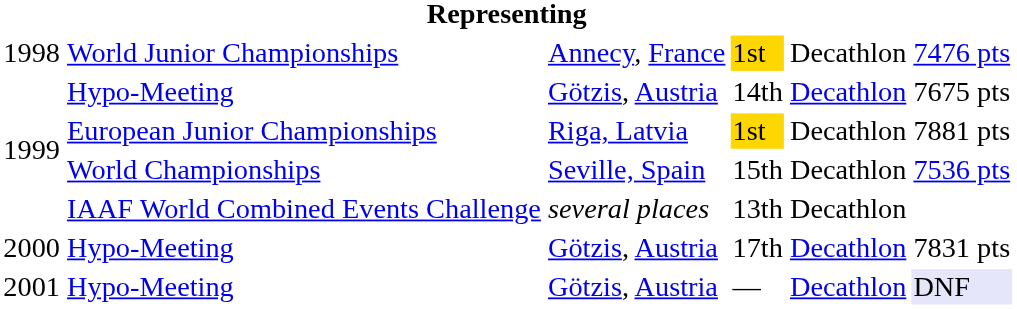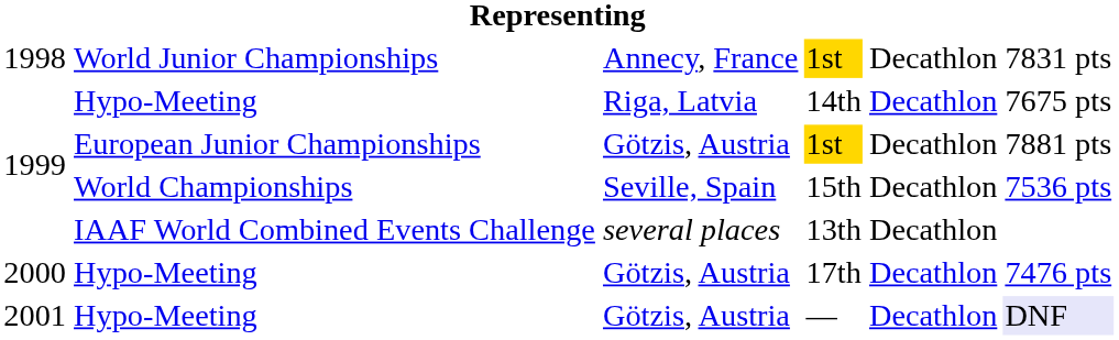World Junior Championships / 1st | column 6: 7476 pts -> 7831 pts
14th | column 3: Götzis, Austria -> Riga, Latvia
European Junior Championships / 1st | column 3: Riga, Latvia -> Götzis, Austria
17th | column 6: 7831 pts -> 7476 pts
